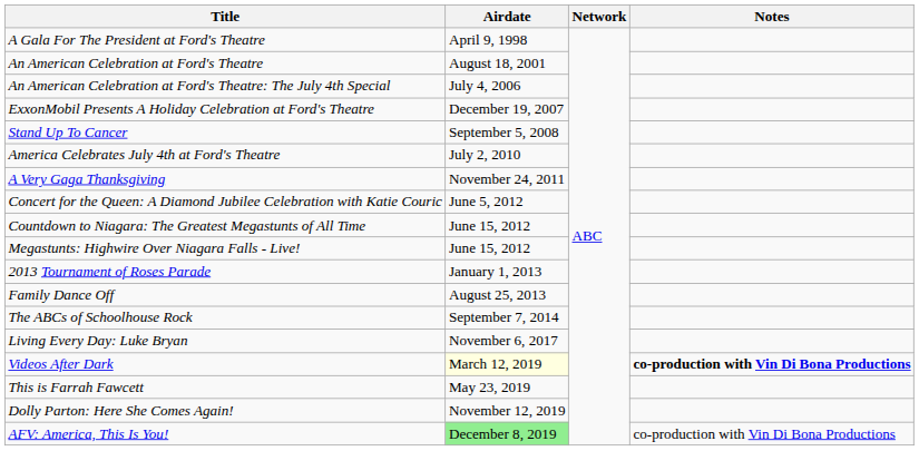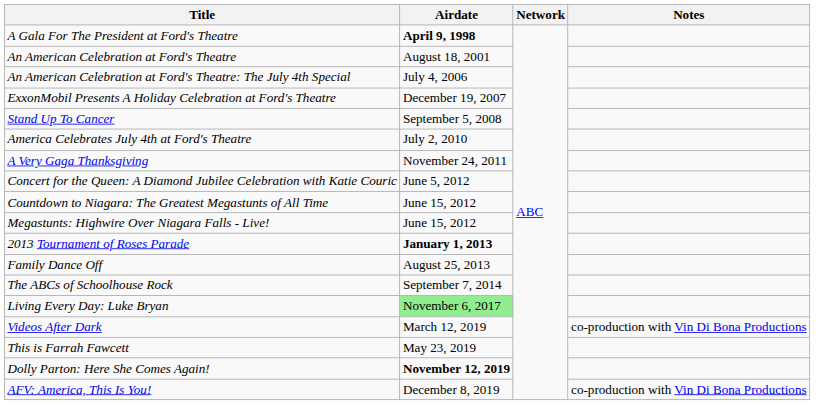A Gala For The President at Ford's Theatre | Airdate: normal -> bold
2013 Tournament of Roses Parade | Airdate: normal -> bold
Living Every Day: Luke Bryan | Airdate: no background -> lightgreen background
Videos After Dark | Airdate: lightyellow background -> no background
Videos After Dark | Notes: bold -> normal
Dolly Parton: Here She Comes Again! | Airdate: normal -> bold
AFV: America, This Is You! | Airdate: lightgreen background -> no background
